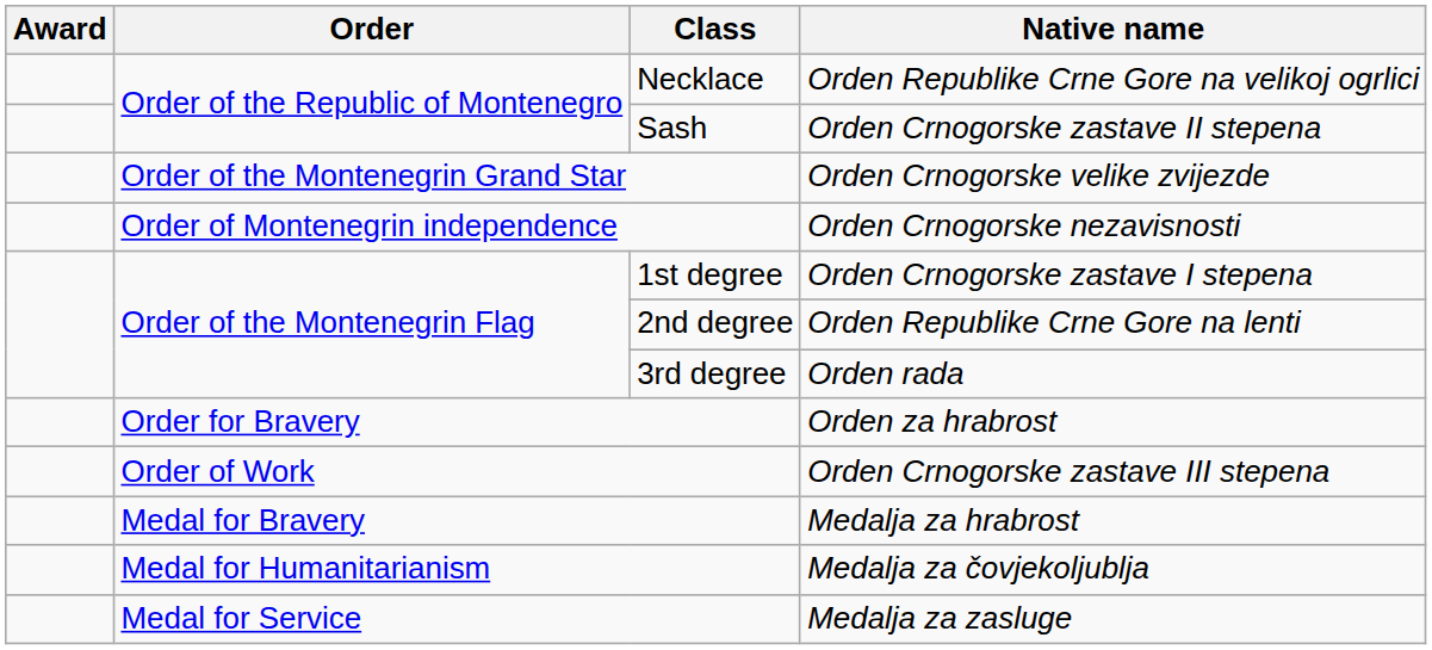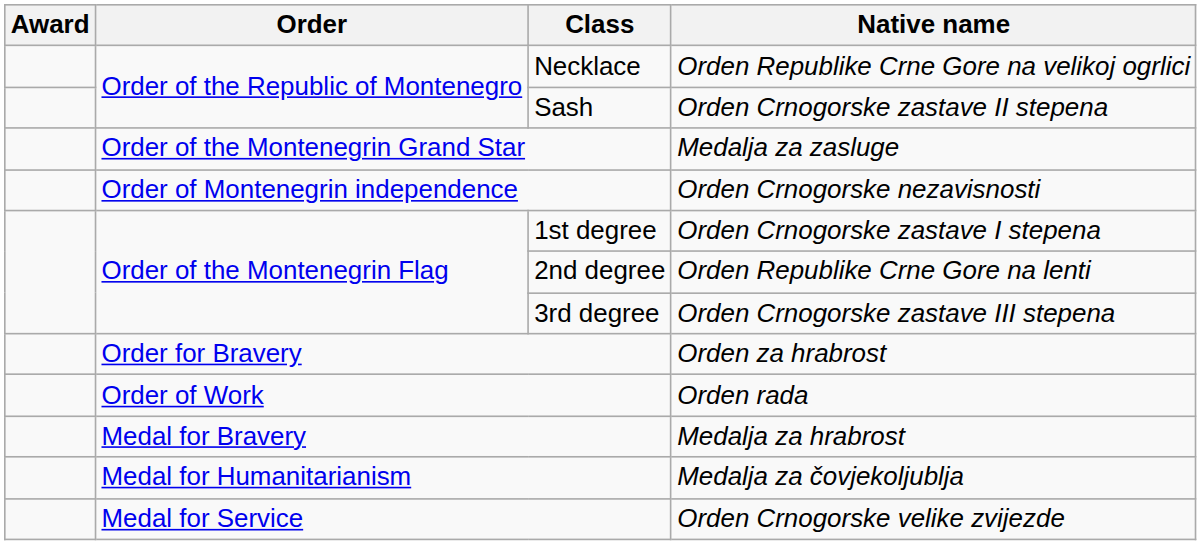Order of the Montenegrin Grand Star | Native name: Orden Crnogorske velike zvijezde -> Medalja za zasluge
3rd degree | Native name: Orden rada -> Orden Crnogorske zastave III stepena
Order of Work | Native name: Orden Crnogorske zastave III stepena -> Orden rada
Medal for Service | Native name: Medalja za zasluge -> Orden Crnogorske velike zvijezde
